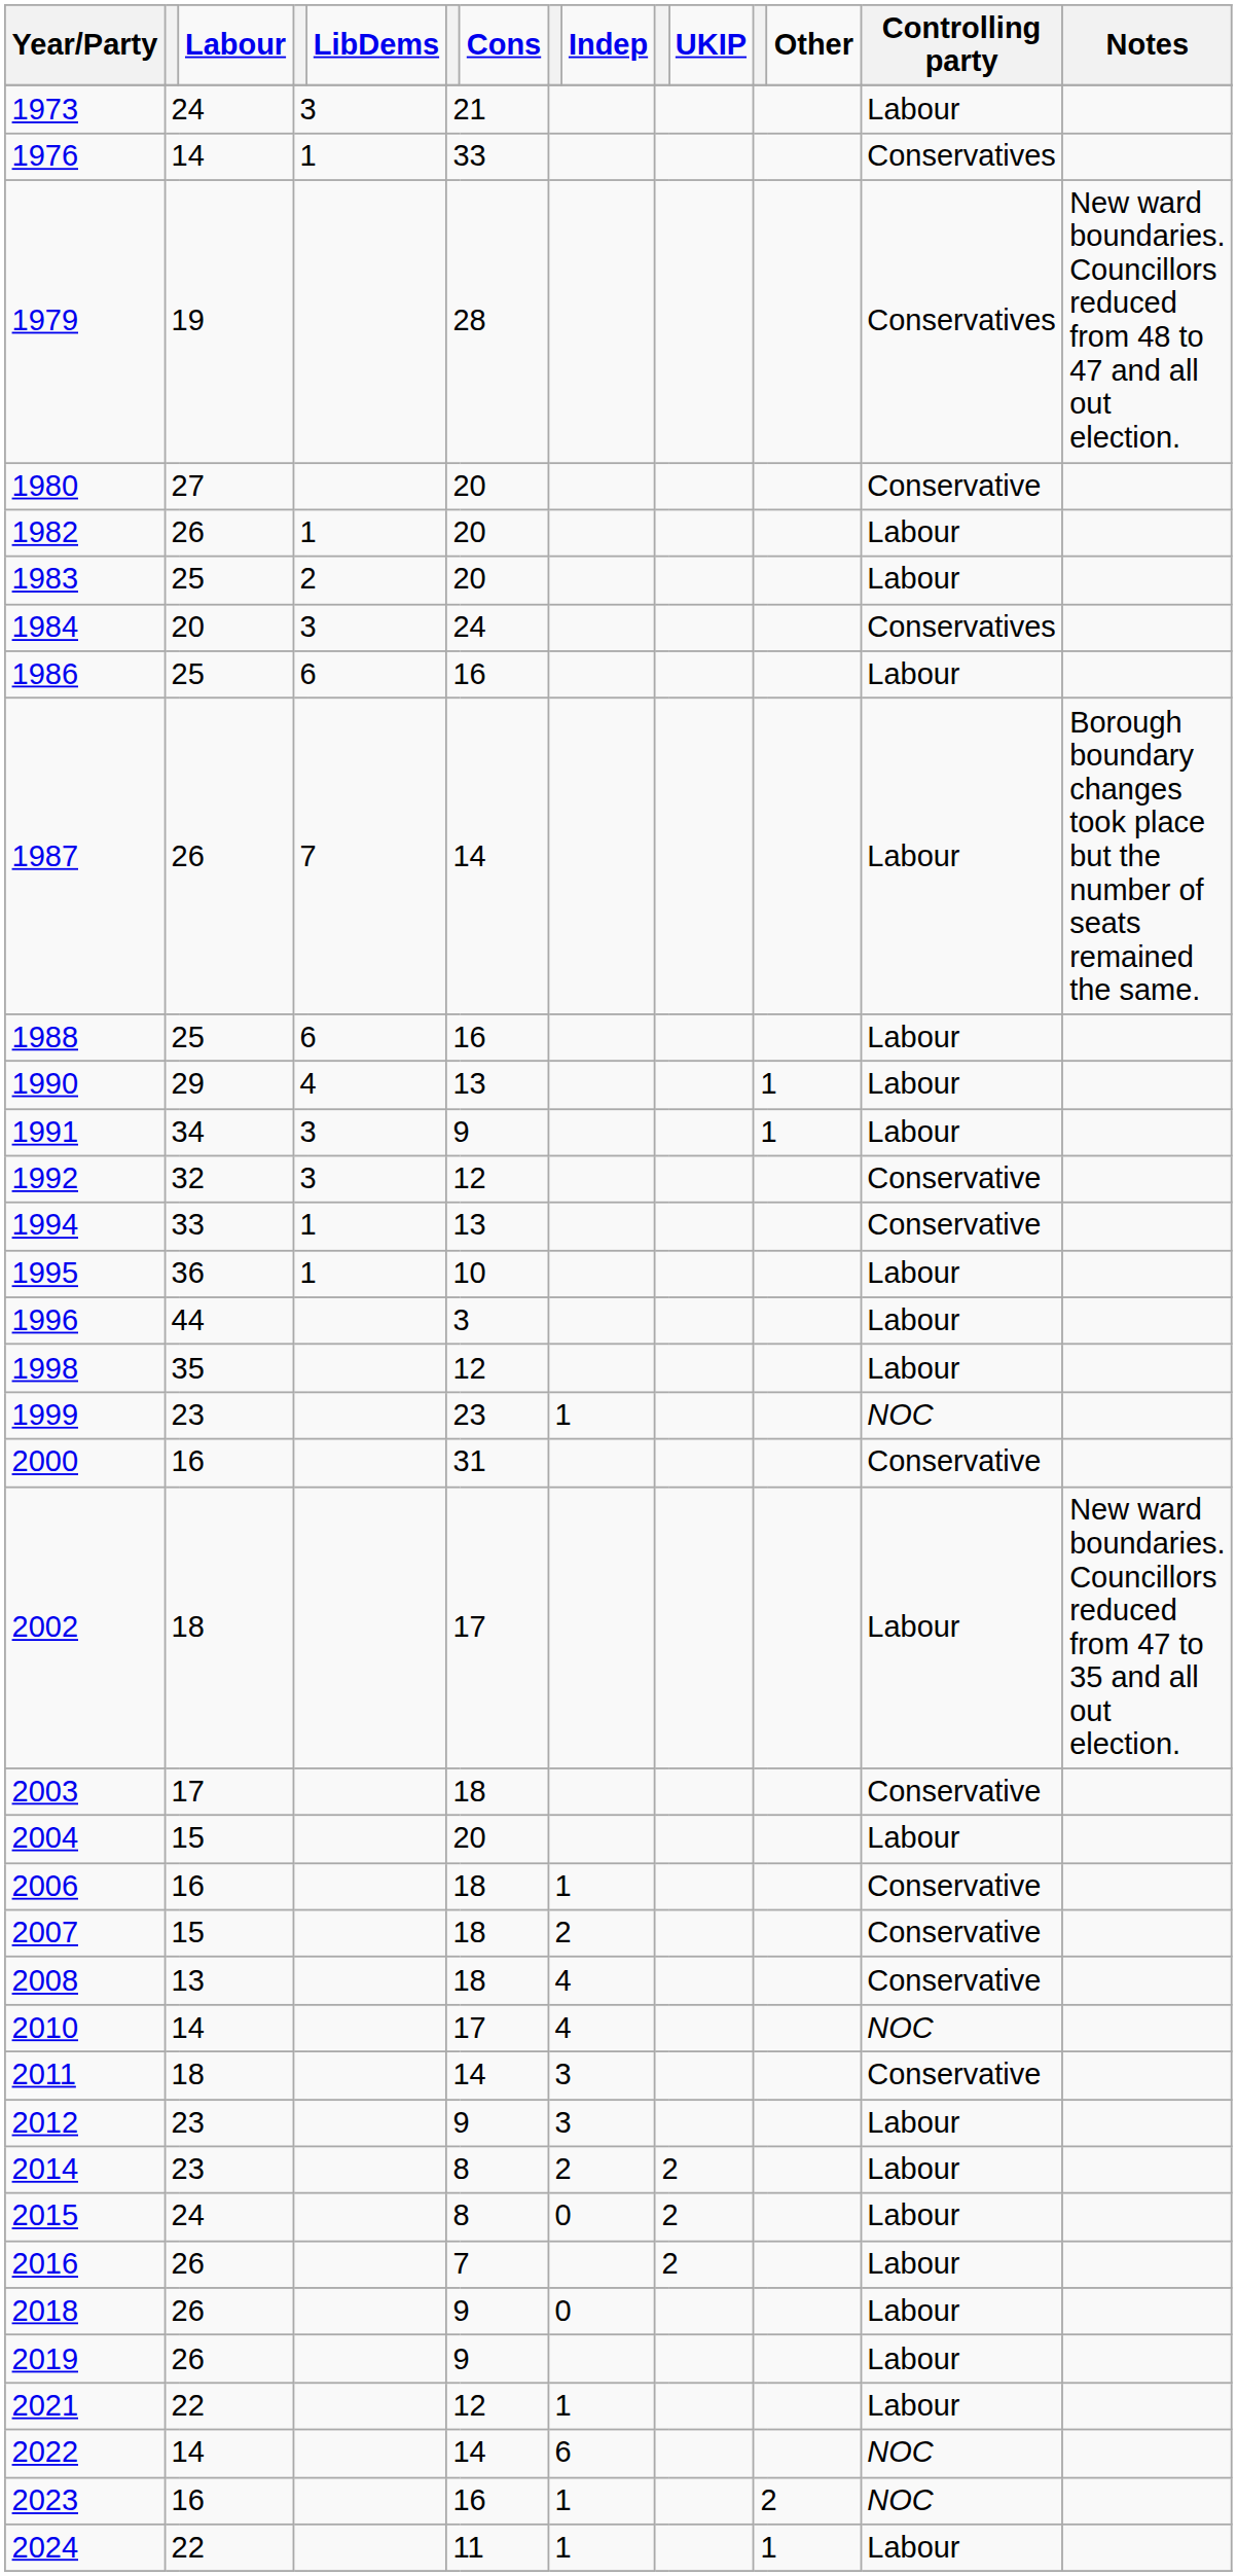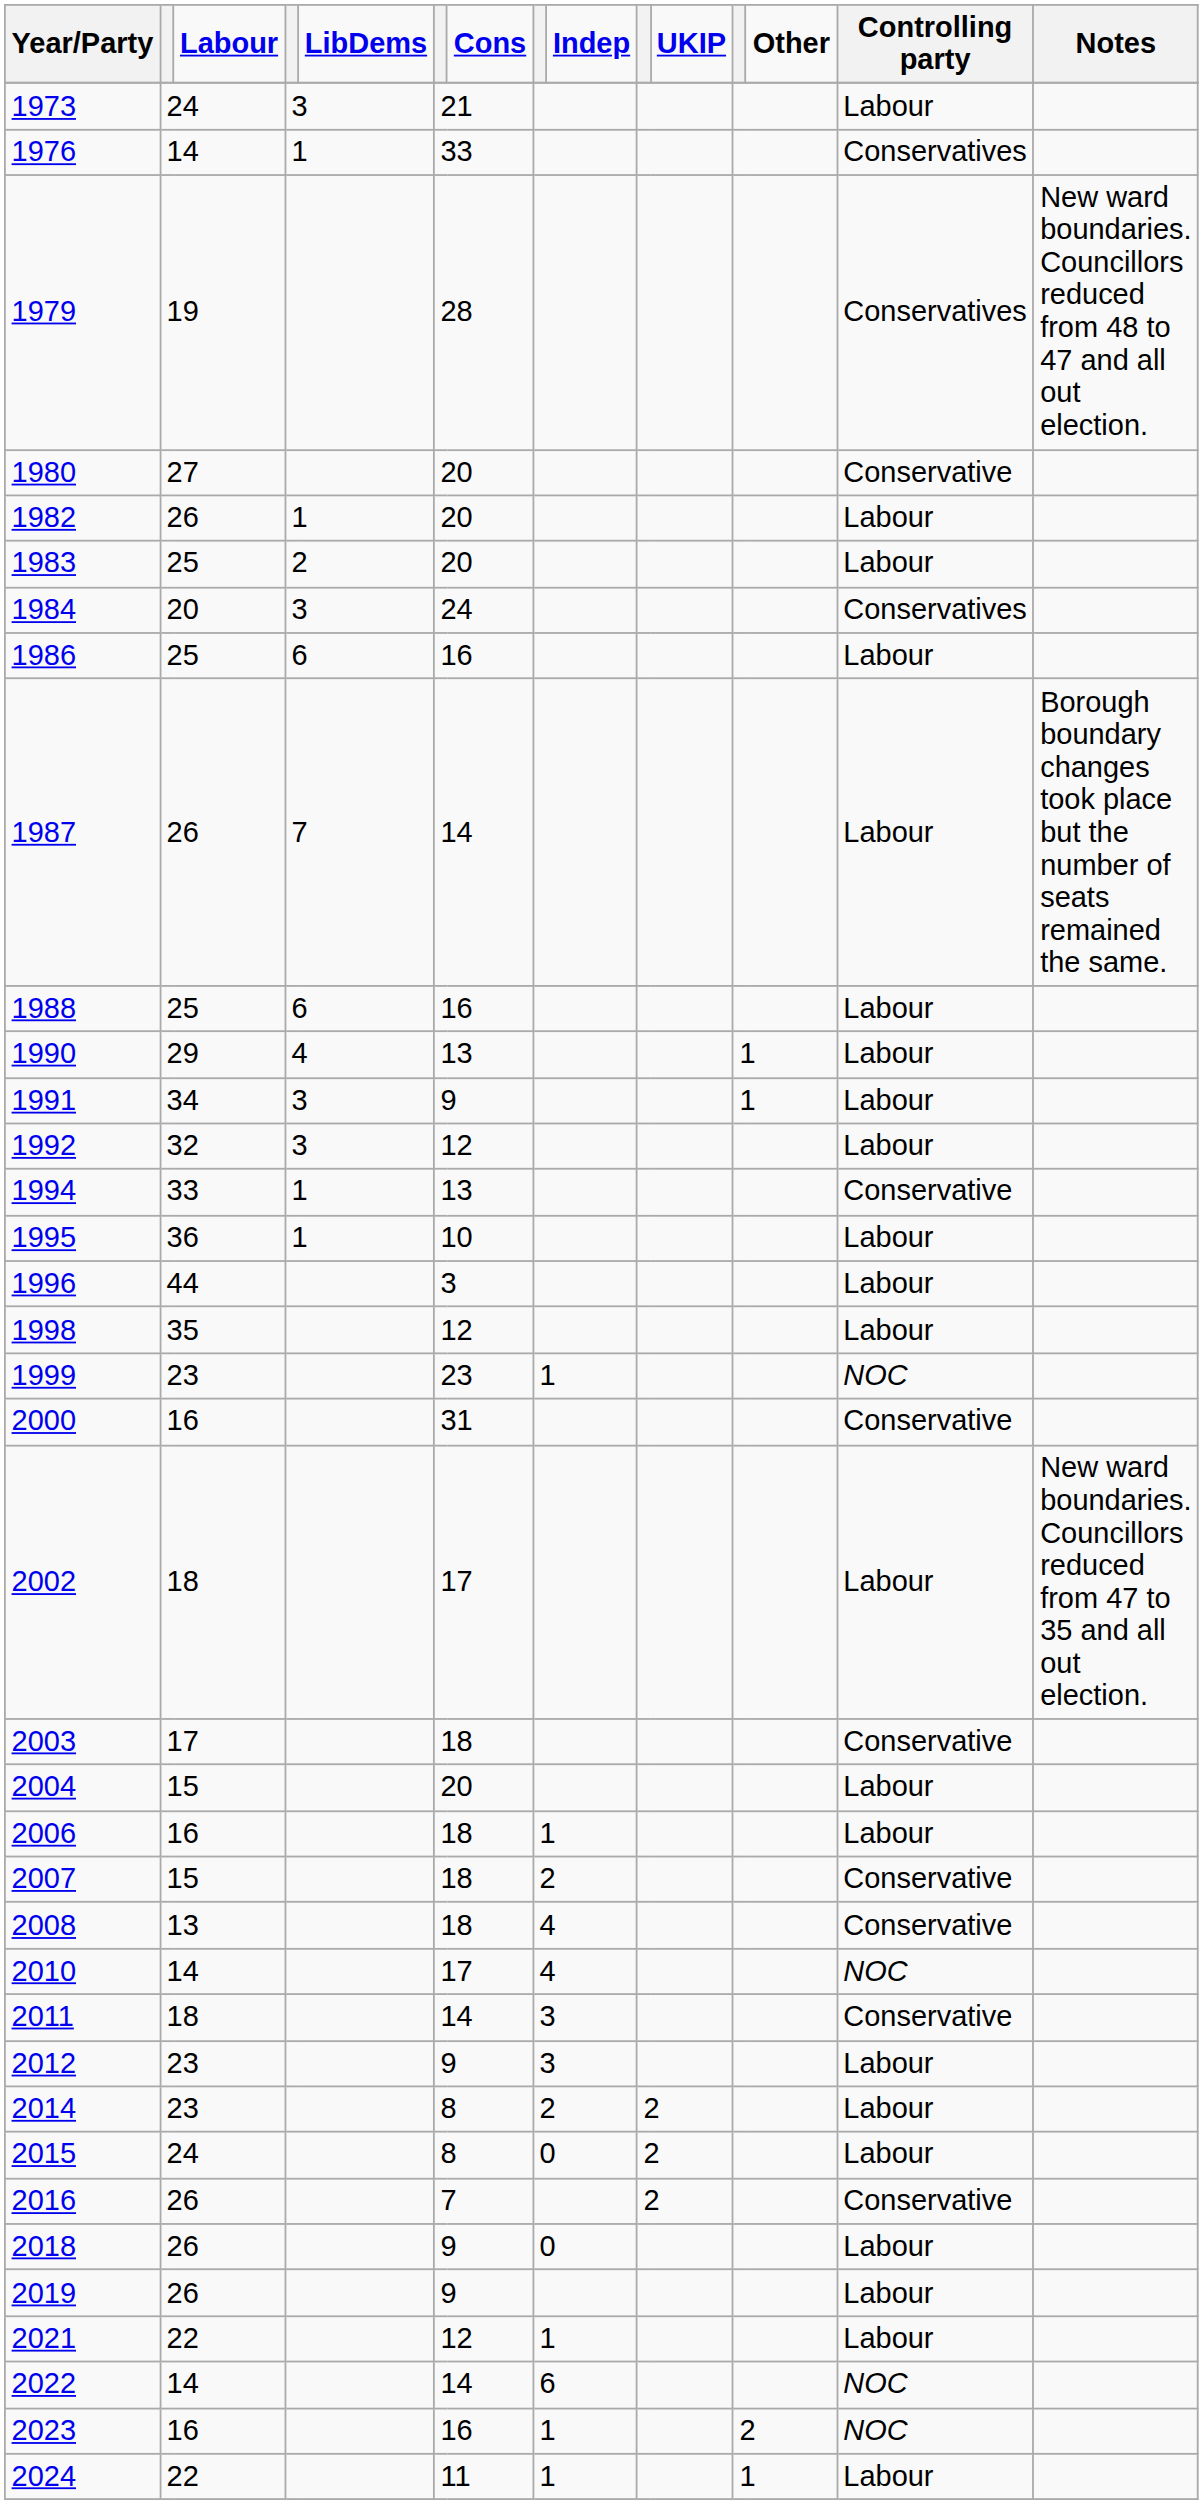1992 | Controlling party: Conservative -> Labour
2006 | Controlling party: Conservative -> Labour
2016 | Controlling party: Labour -> Conservative
